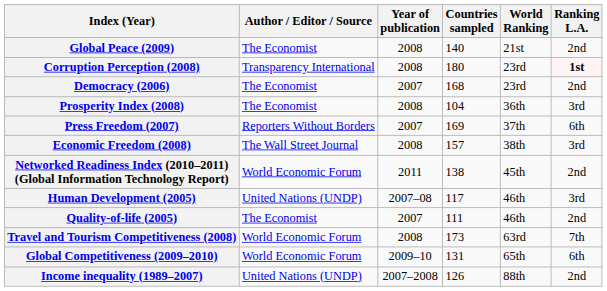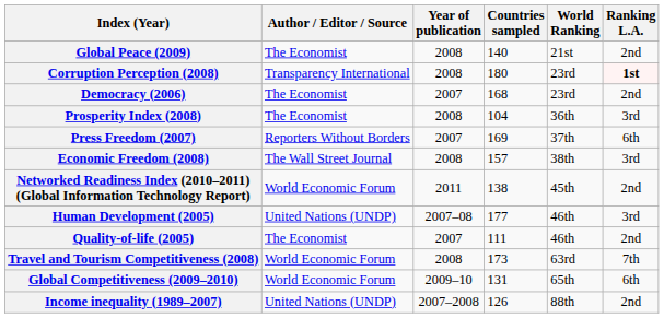Human Development (2005) | Countries sampled: 117 -> 177
